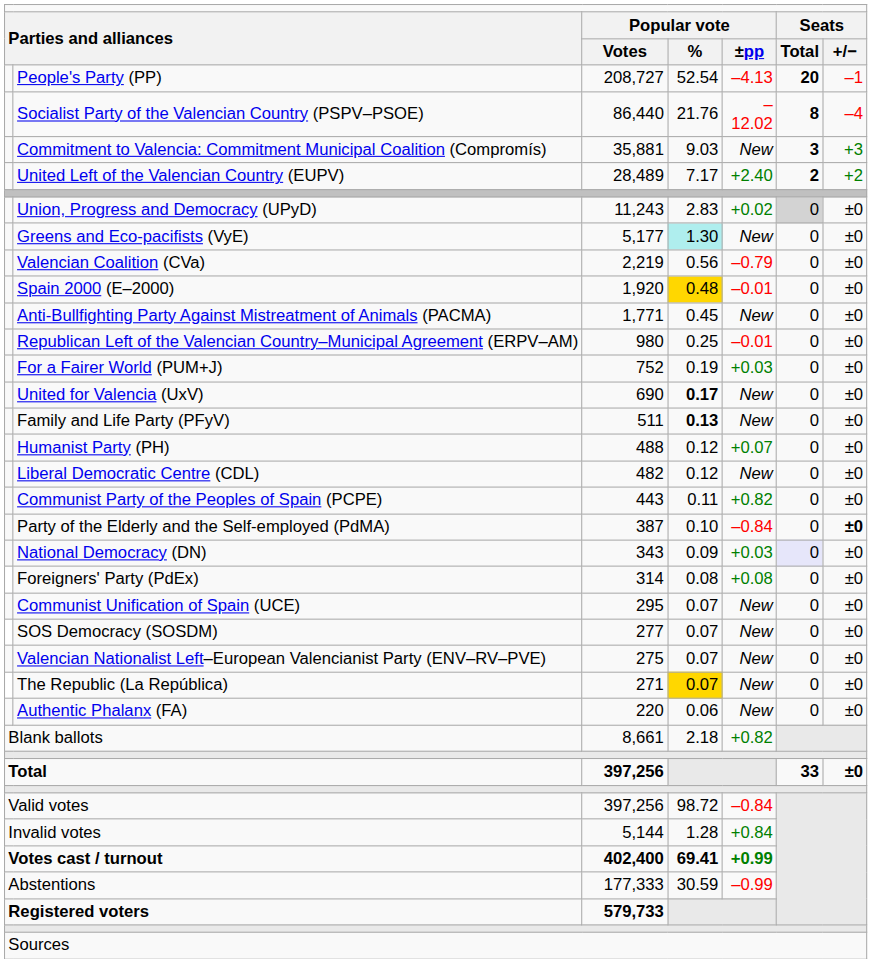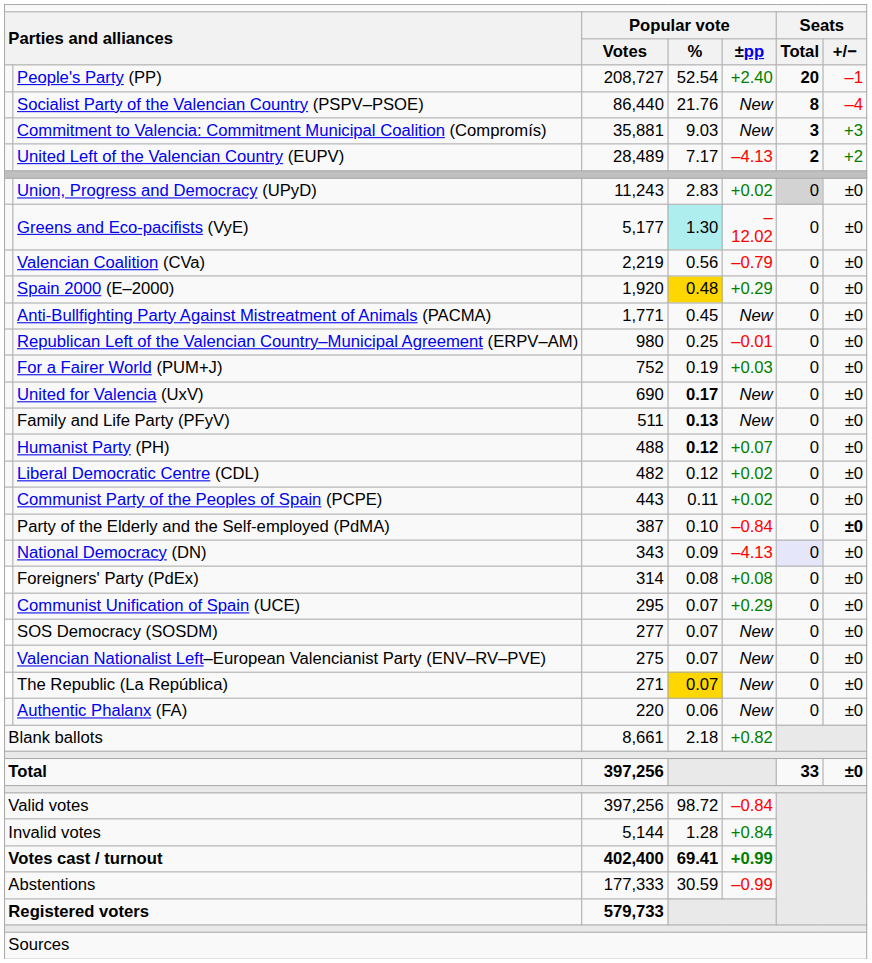People's Party (PP) | column 5: –4.13 -> +2.40
Socialist Party of the Valencian Country (PSPV–PSOE) | column 5: –12.02 -> New
United Left of the Valencian Country (EUPV) | column 5: +2.40 -> –4.13
Greens and Eco-pacifists (VyE) | column 5: New -> –12.02
Spain 2000 (E–2000) | column 5: –0.01 -> +0.29
Humanist Party (PH) | column 4: normal -> bold
Liberal Democratic Centre (CDL) | column 5: New -> +0.02
Communist Party of the Peoples of Spain (PCPE) | column 5: +0.82 -> +0.02
National Democracy (DN) | column 5: +0.03 -> –4.13
Communist Unification of Spain (UCE) | column 5: New -> +0.29
